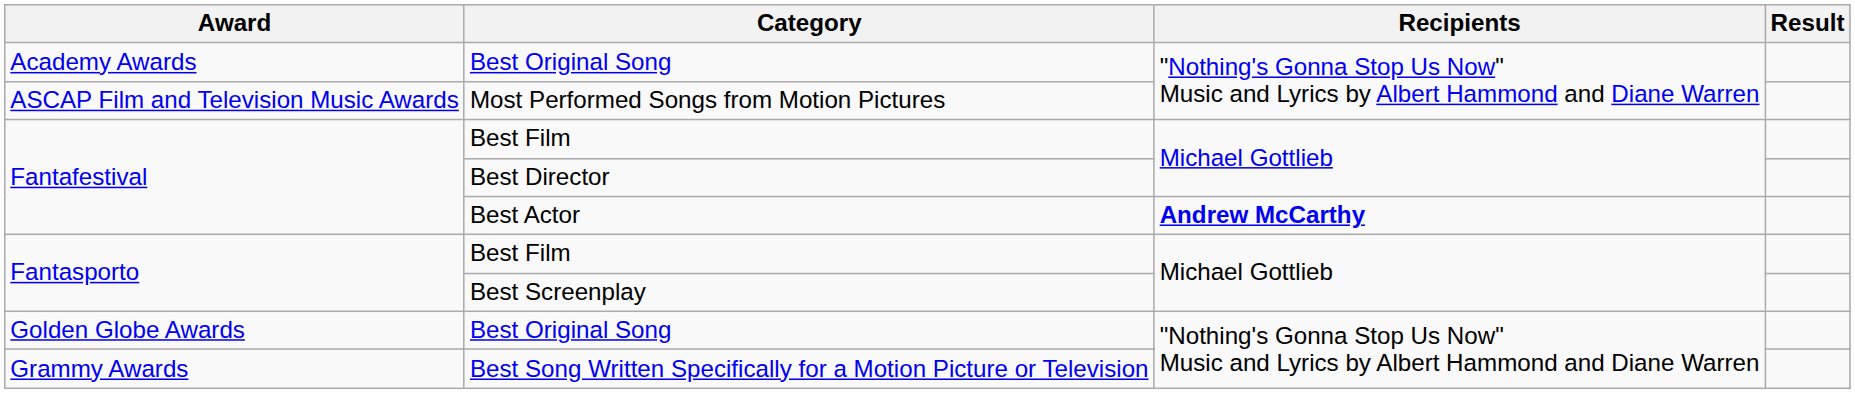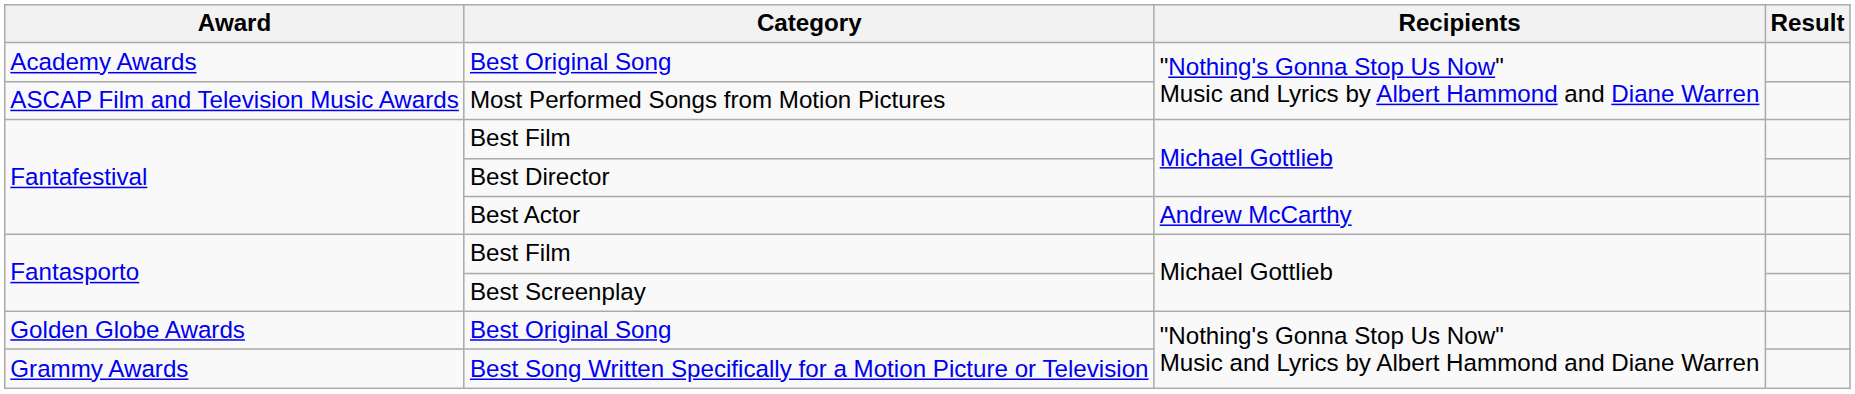Best Actor | Recipients: bold -> normal
